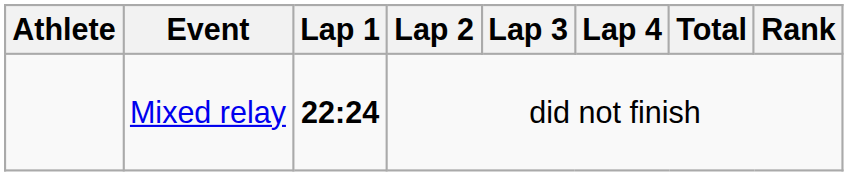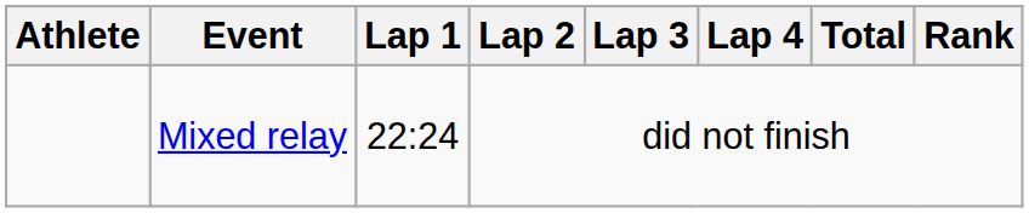Mixed relay | Lap 1: bold -> normal
